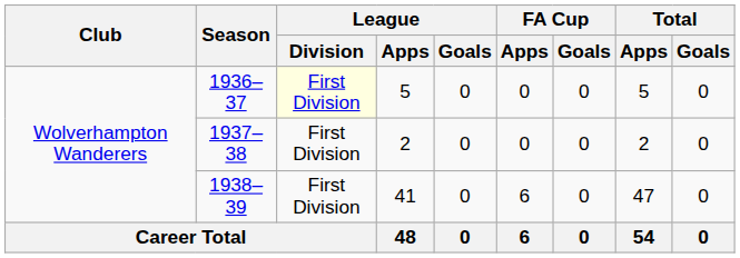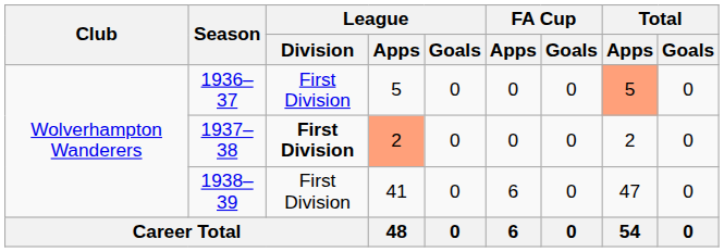1936–37 | League / Division: lightyellow background -> no background
1936–37 | Total / Apps: no background -> lightsalmon background
1937–38 | League / Division: normal -> bold
1937–38 | League / Apps: no background -> lightsalmon background
